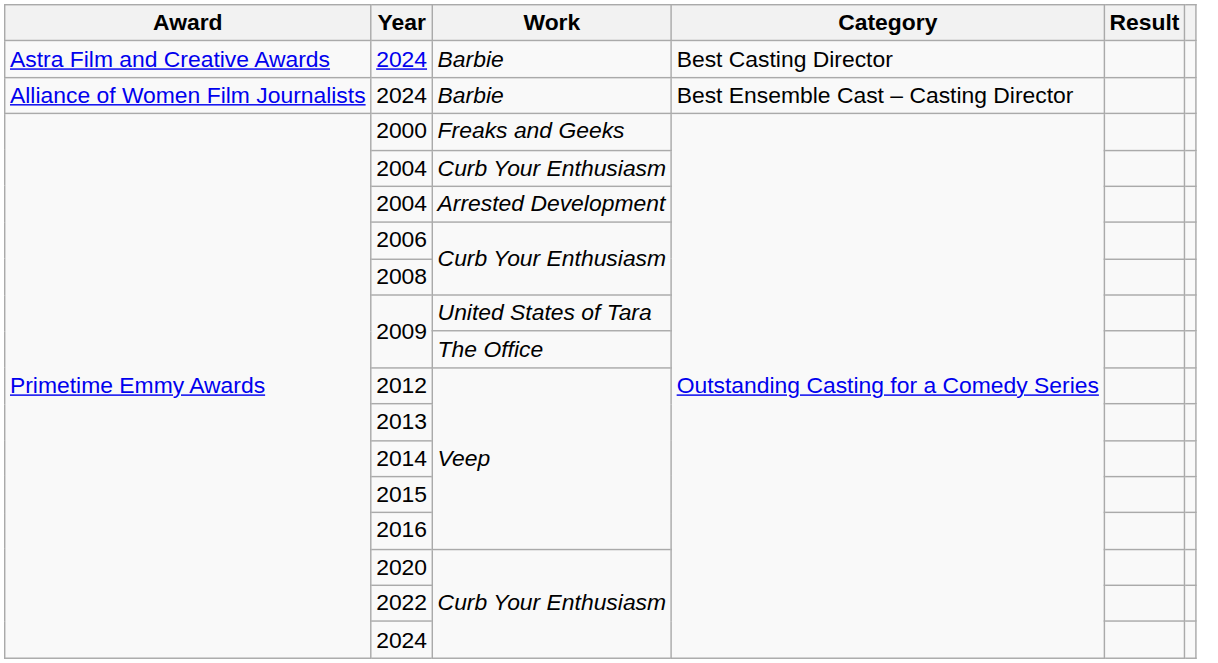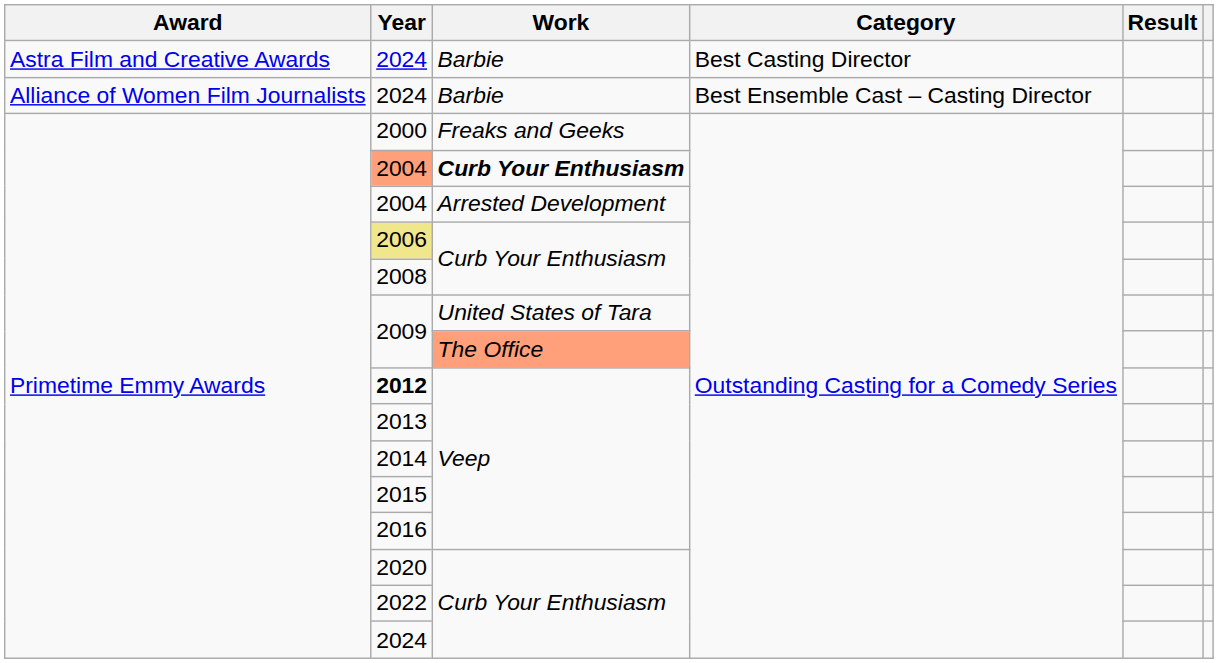2004 / Curb Your Enthusiasm | Year: no background -> lightsalmon background
2004 / Curb Your Enthusiasm | Work: normal -> bold
2006 | Year: no background -> khaki background
2009 / The Office | Work: no background -> lightsalmon background
2012 | Year: normal -> bold
